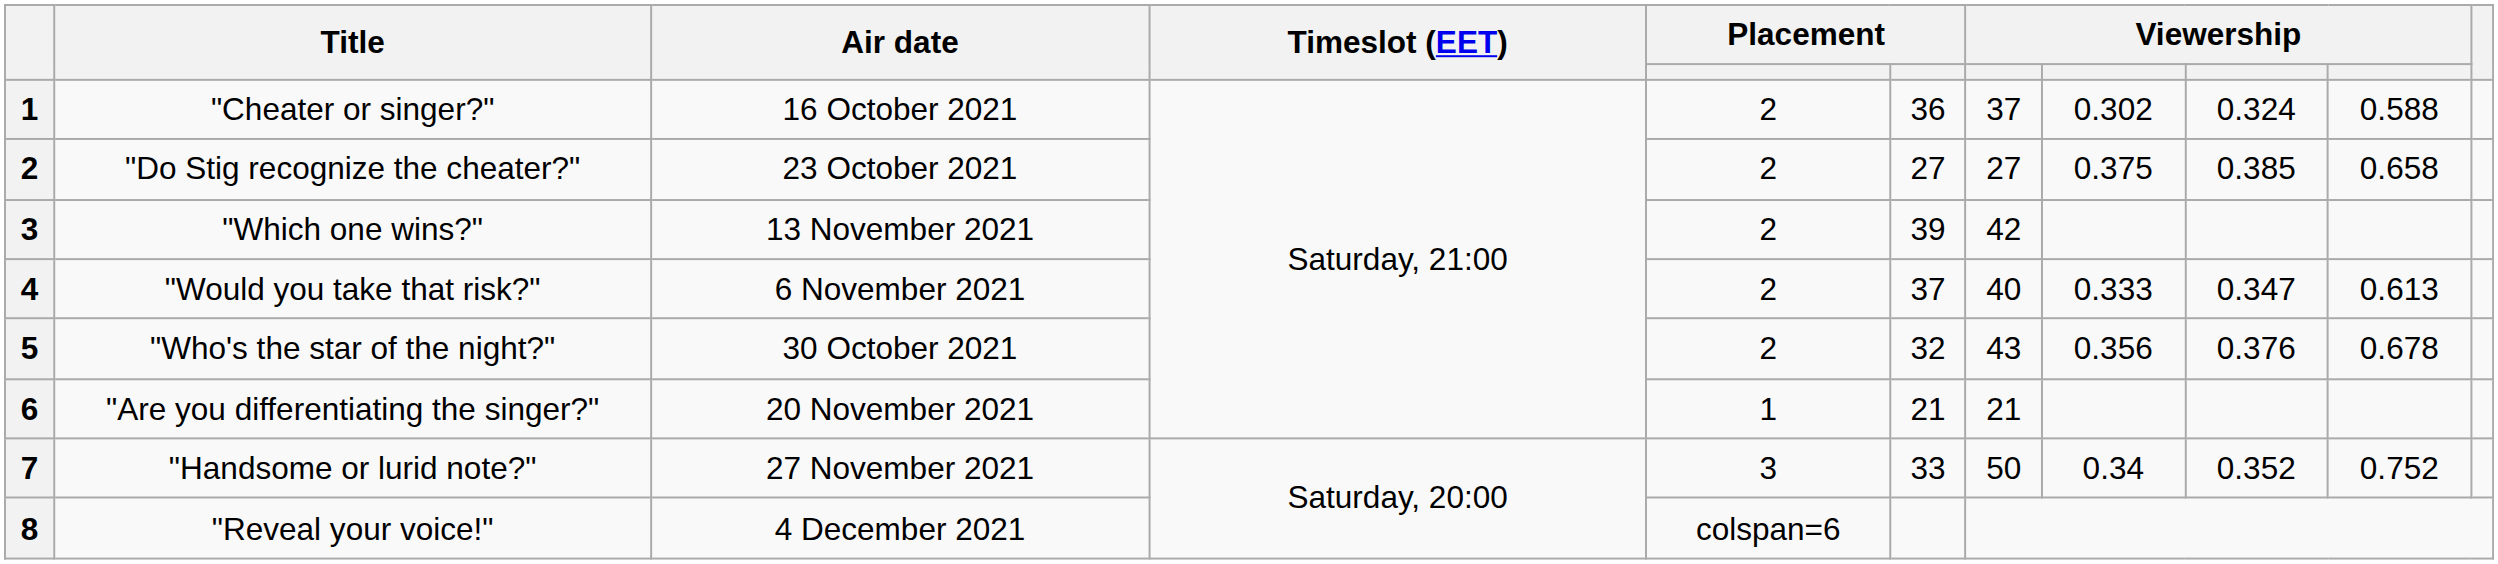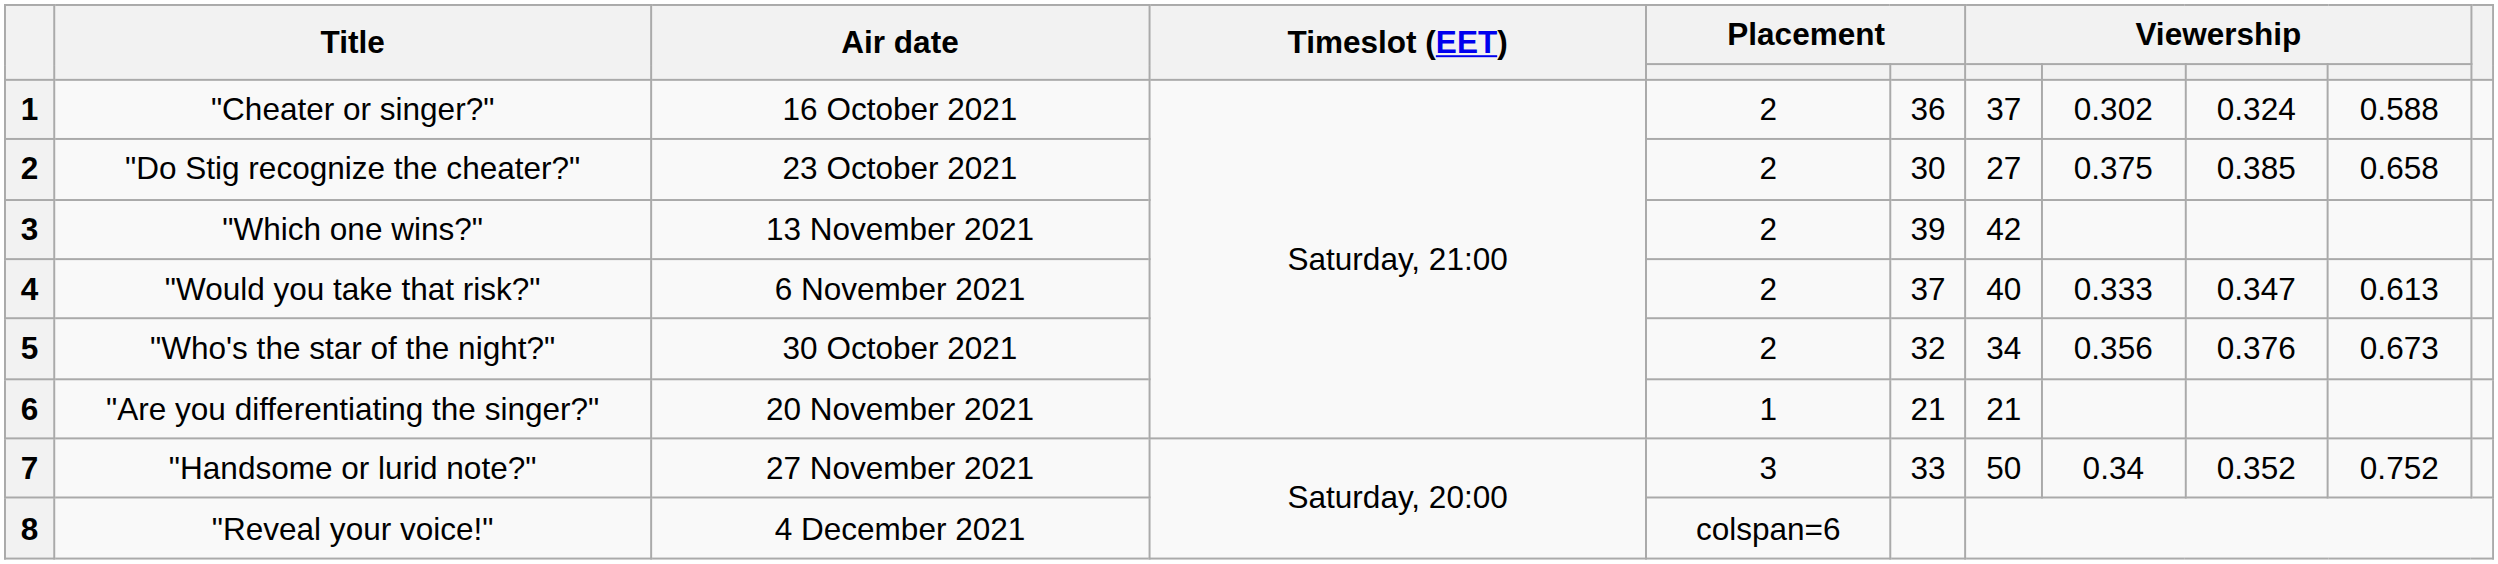"Do Stig recognize the cheater?" | column 6: 27 -> 30
"Who's the star of the night?" | column 7: 43 -> 34
"Who's the star of the night?" | column 10: 0.678 -> 0.673
